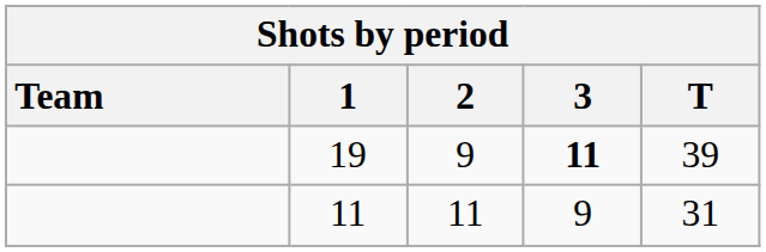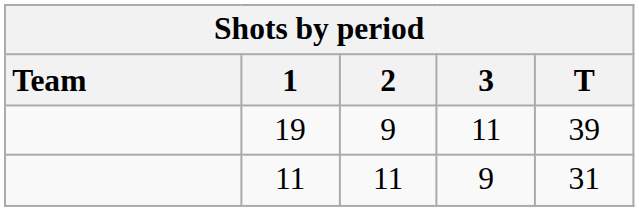19 | 3: bold -> normal
